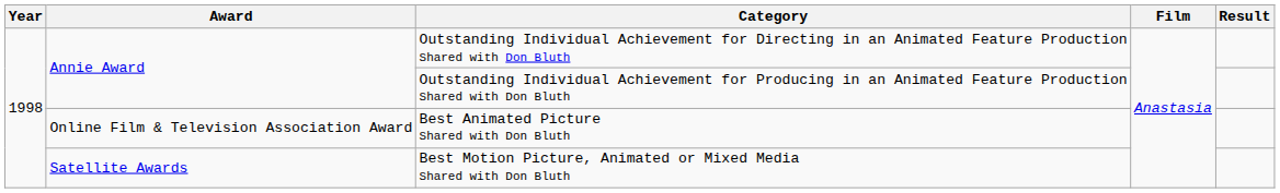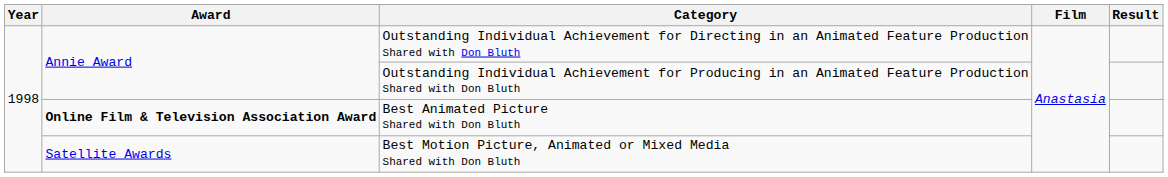Best Animated Picture Shared with Don Bluth | Award: normal -> bold
